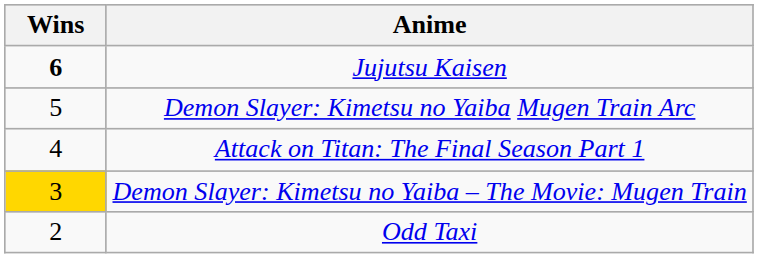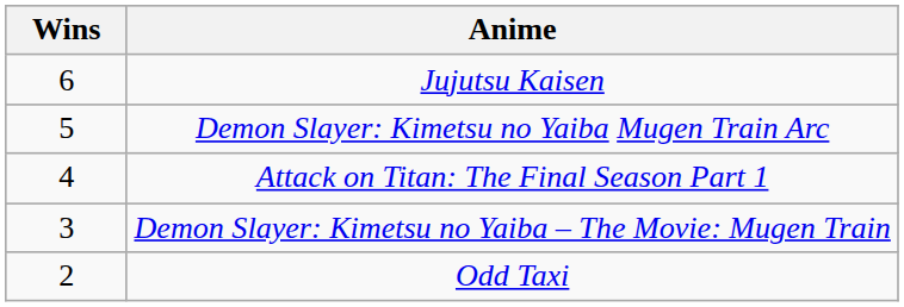Jujutsu Kaisen | Wins: bold -> normal
Demon Slayer: Kimetsu no Yaiba – The Movie: Mugen Train | Wins: gold background -> no background
